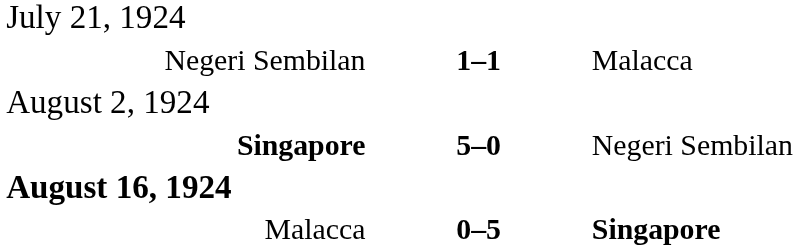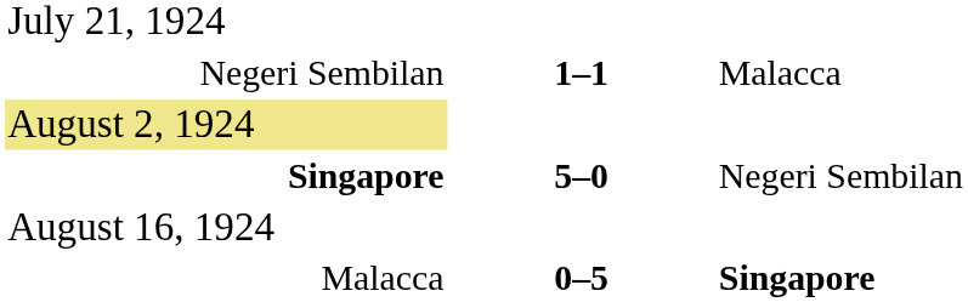August 2, 1924 | column 1: no background -> khaki background
August 16, 1924 | column 1: bold -> normal
